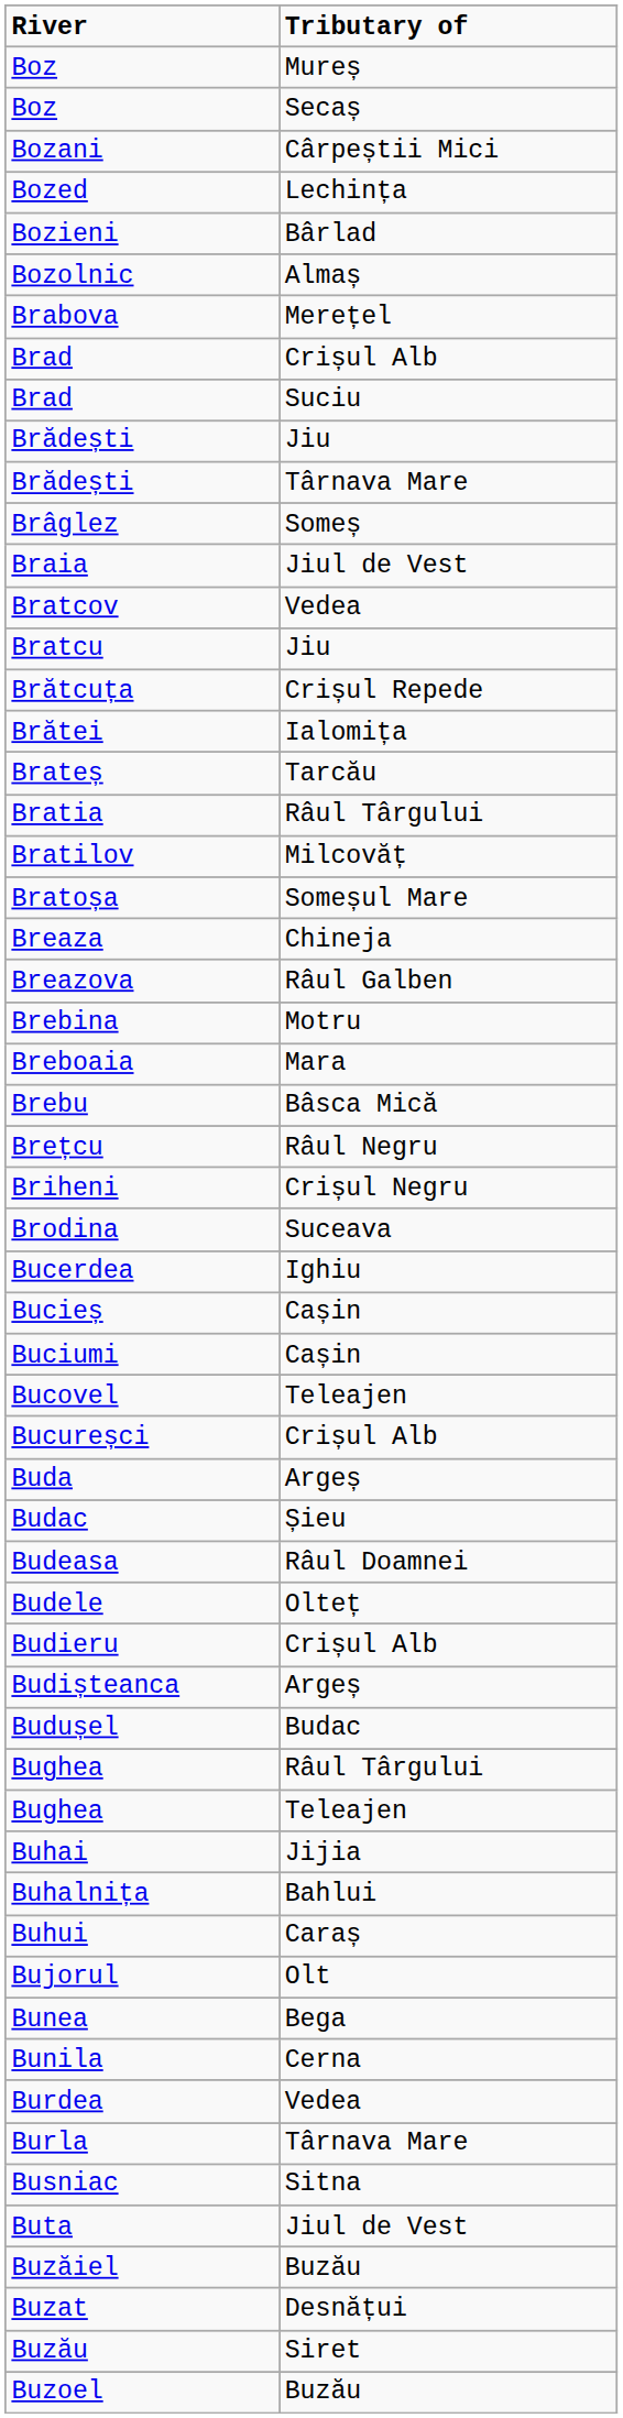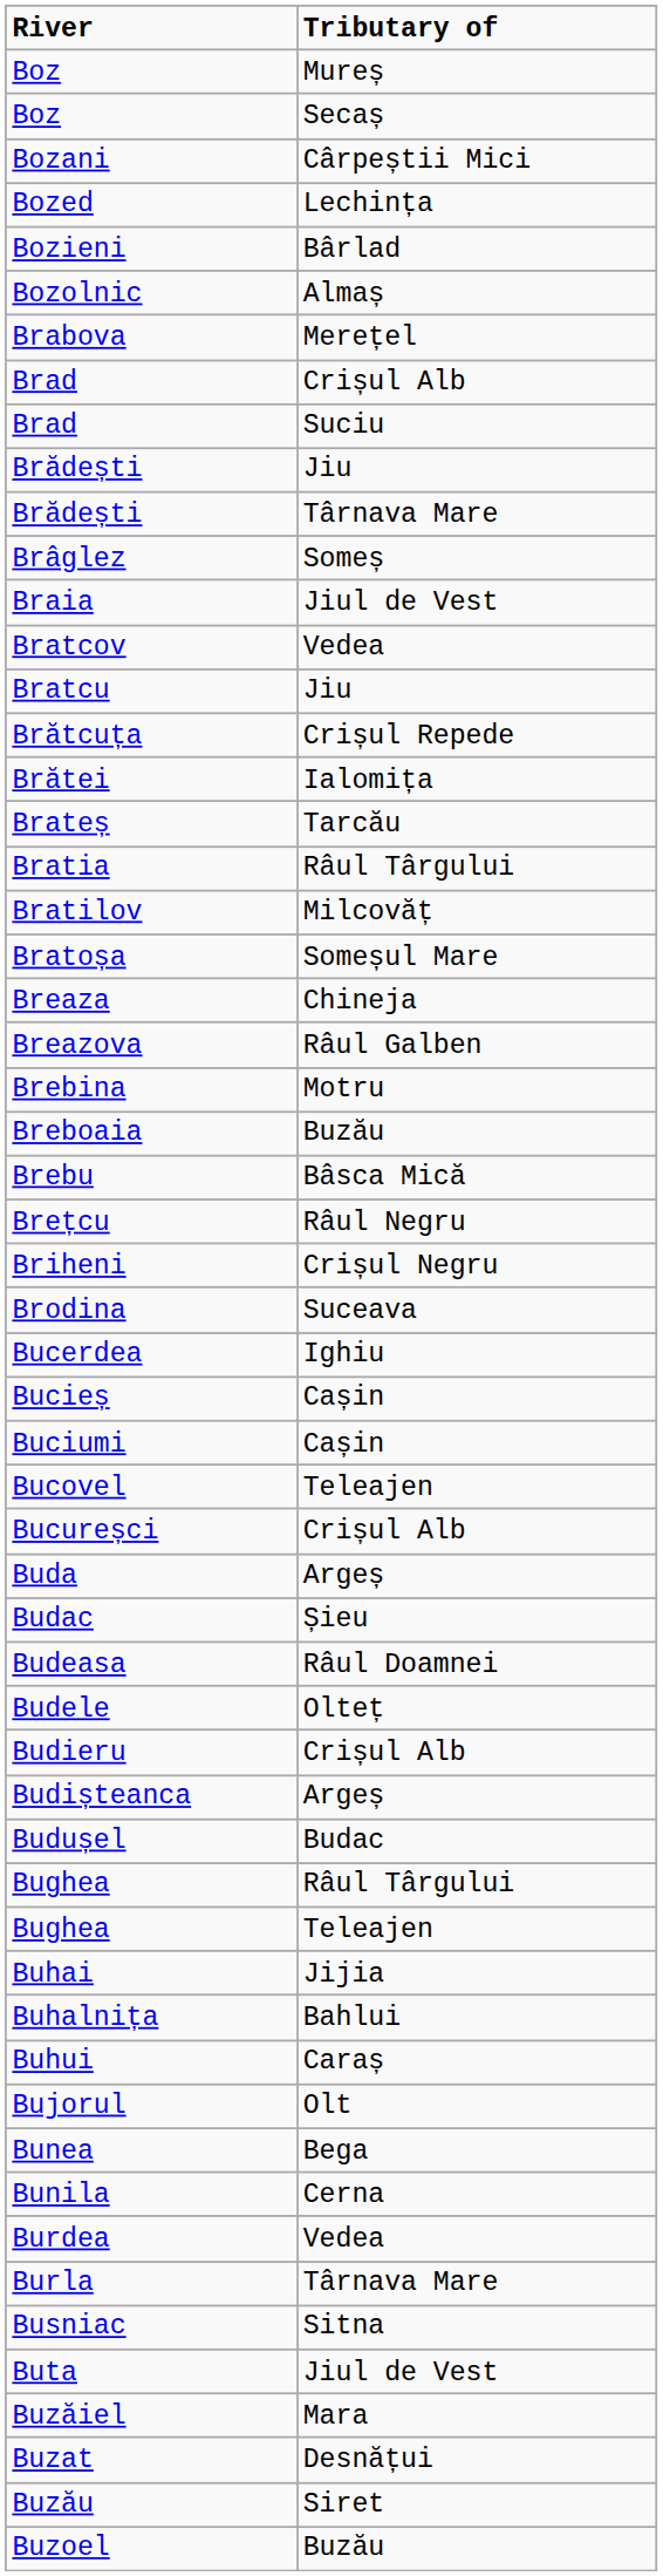row 26 | Tributary of: Mara -> Buzău
row 55 | Tributary of: Buzău -> Mara
